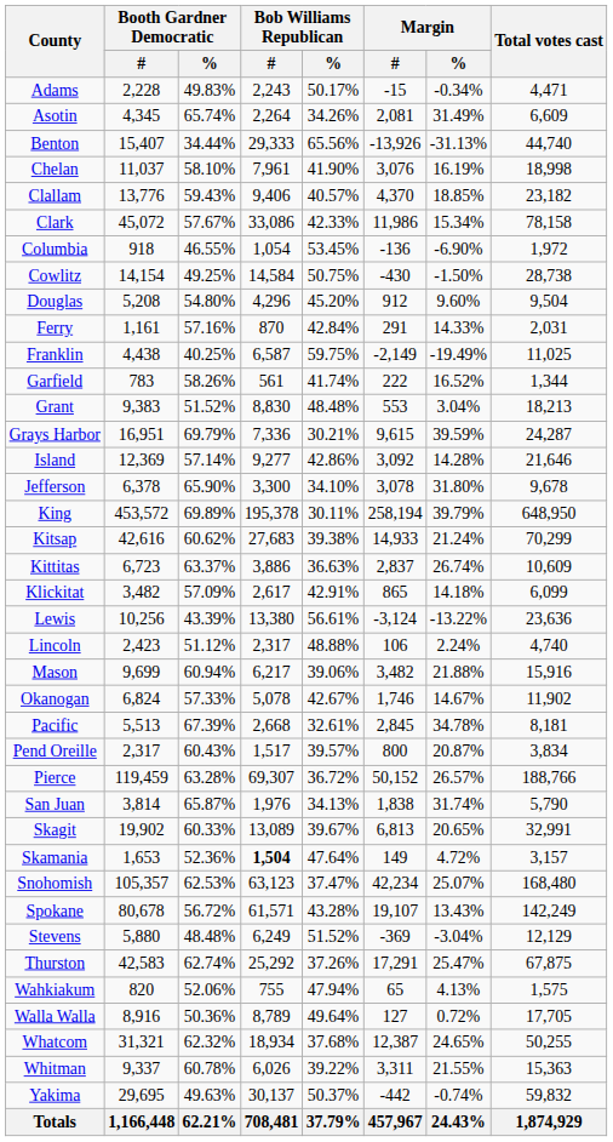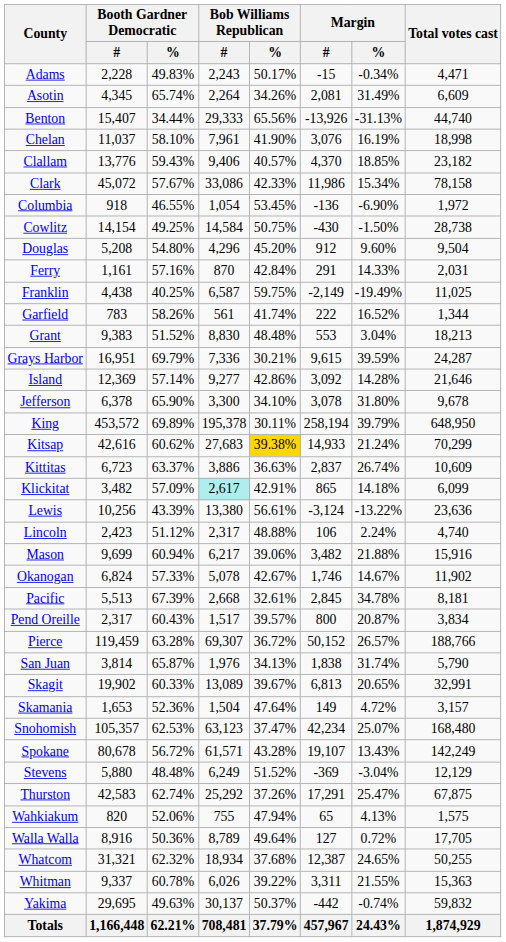Kitsap | Bob Williams Republican / %: no background -> gold background
Klickitat | Bob Williams Republican / #: no background -> paleturquoise background
Skamania | Bob Williams Republican / #: bold -> normal
